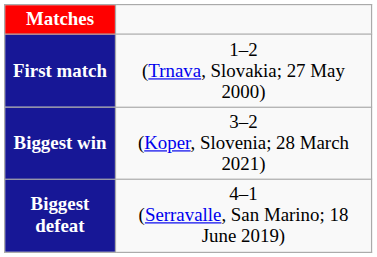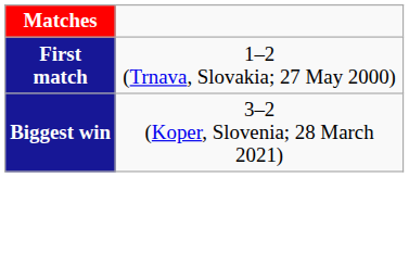- row: Biggest defeat | 4–1 (Serravalle, San Marino; 18 June 2019)
